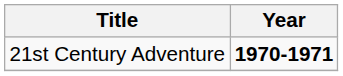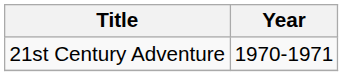21st Century Adventure | Year: bold -> normal
